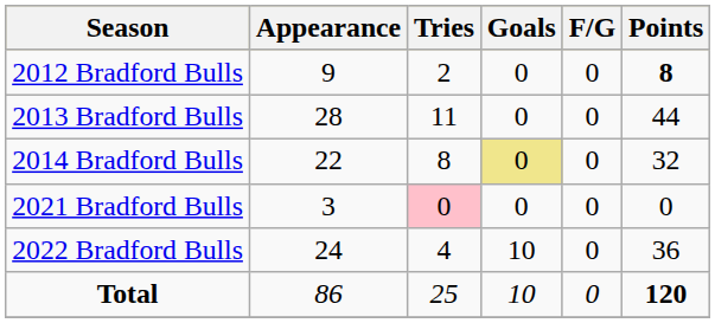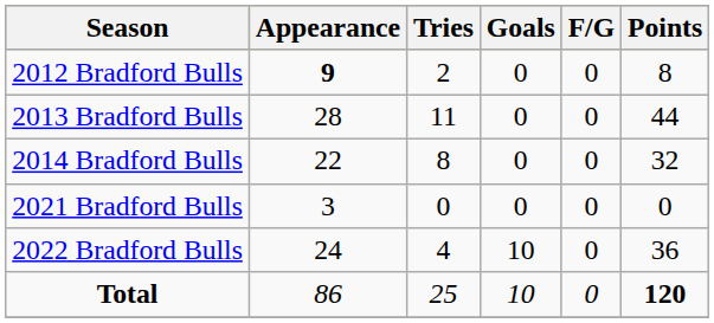2012 Bradford Bulls | Appearance: normal -> bold
2012 Bradford Bulls | Points: bold -> normal
2014 Bradford Bulls | Goals: khaki background -> no background
2021 Bradford Bulls | Tries: pink background -> no background
